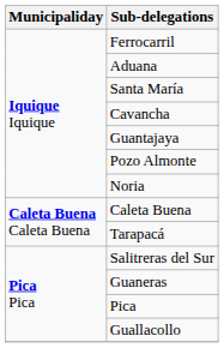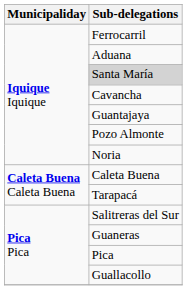Santa María | Sub-delegations: no background -> lightgrey background
